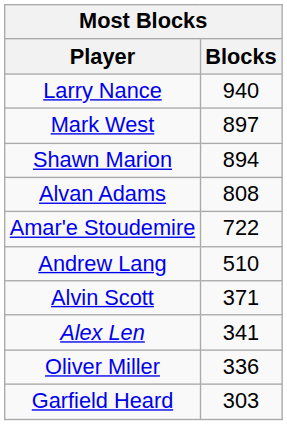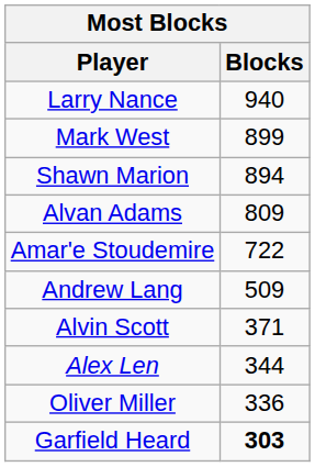Mark West | Blocks: 897 -> 899
Alvan Adams | Blocks: 808 -> 809
Andrew Lang | Blocks: 510 -> 509
Alex Len | Blocks: 341 -> 344
Garfield Heard | Blocks: normal -> bold
